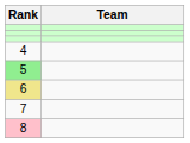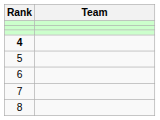row 5 | Rank: normal -> bold
row 6 | Rank: lightgreen background -> no background
row 7 | Rank: khaki background -> no background
row 9 | Rank: pink background -> no background
